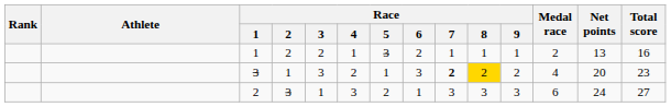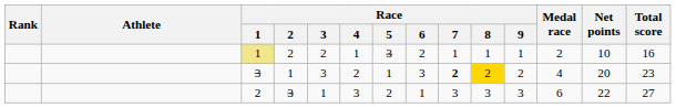row 3 | Race / 1: no background -> khaki background
row 3 | Net points: 13 -> 10
row 5 | Net points: 24 -> 22
